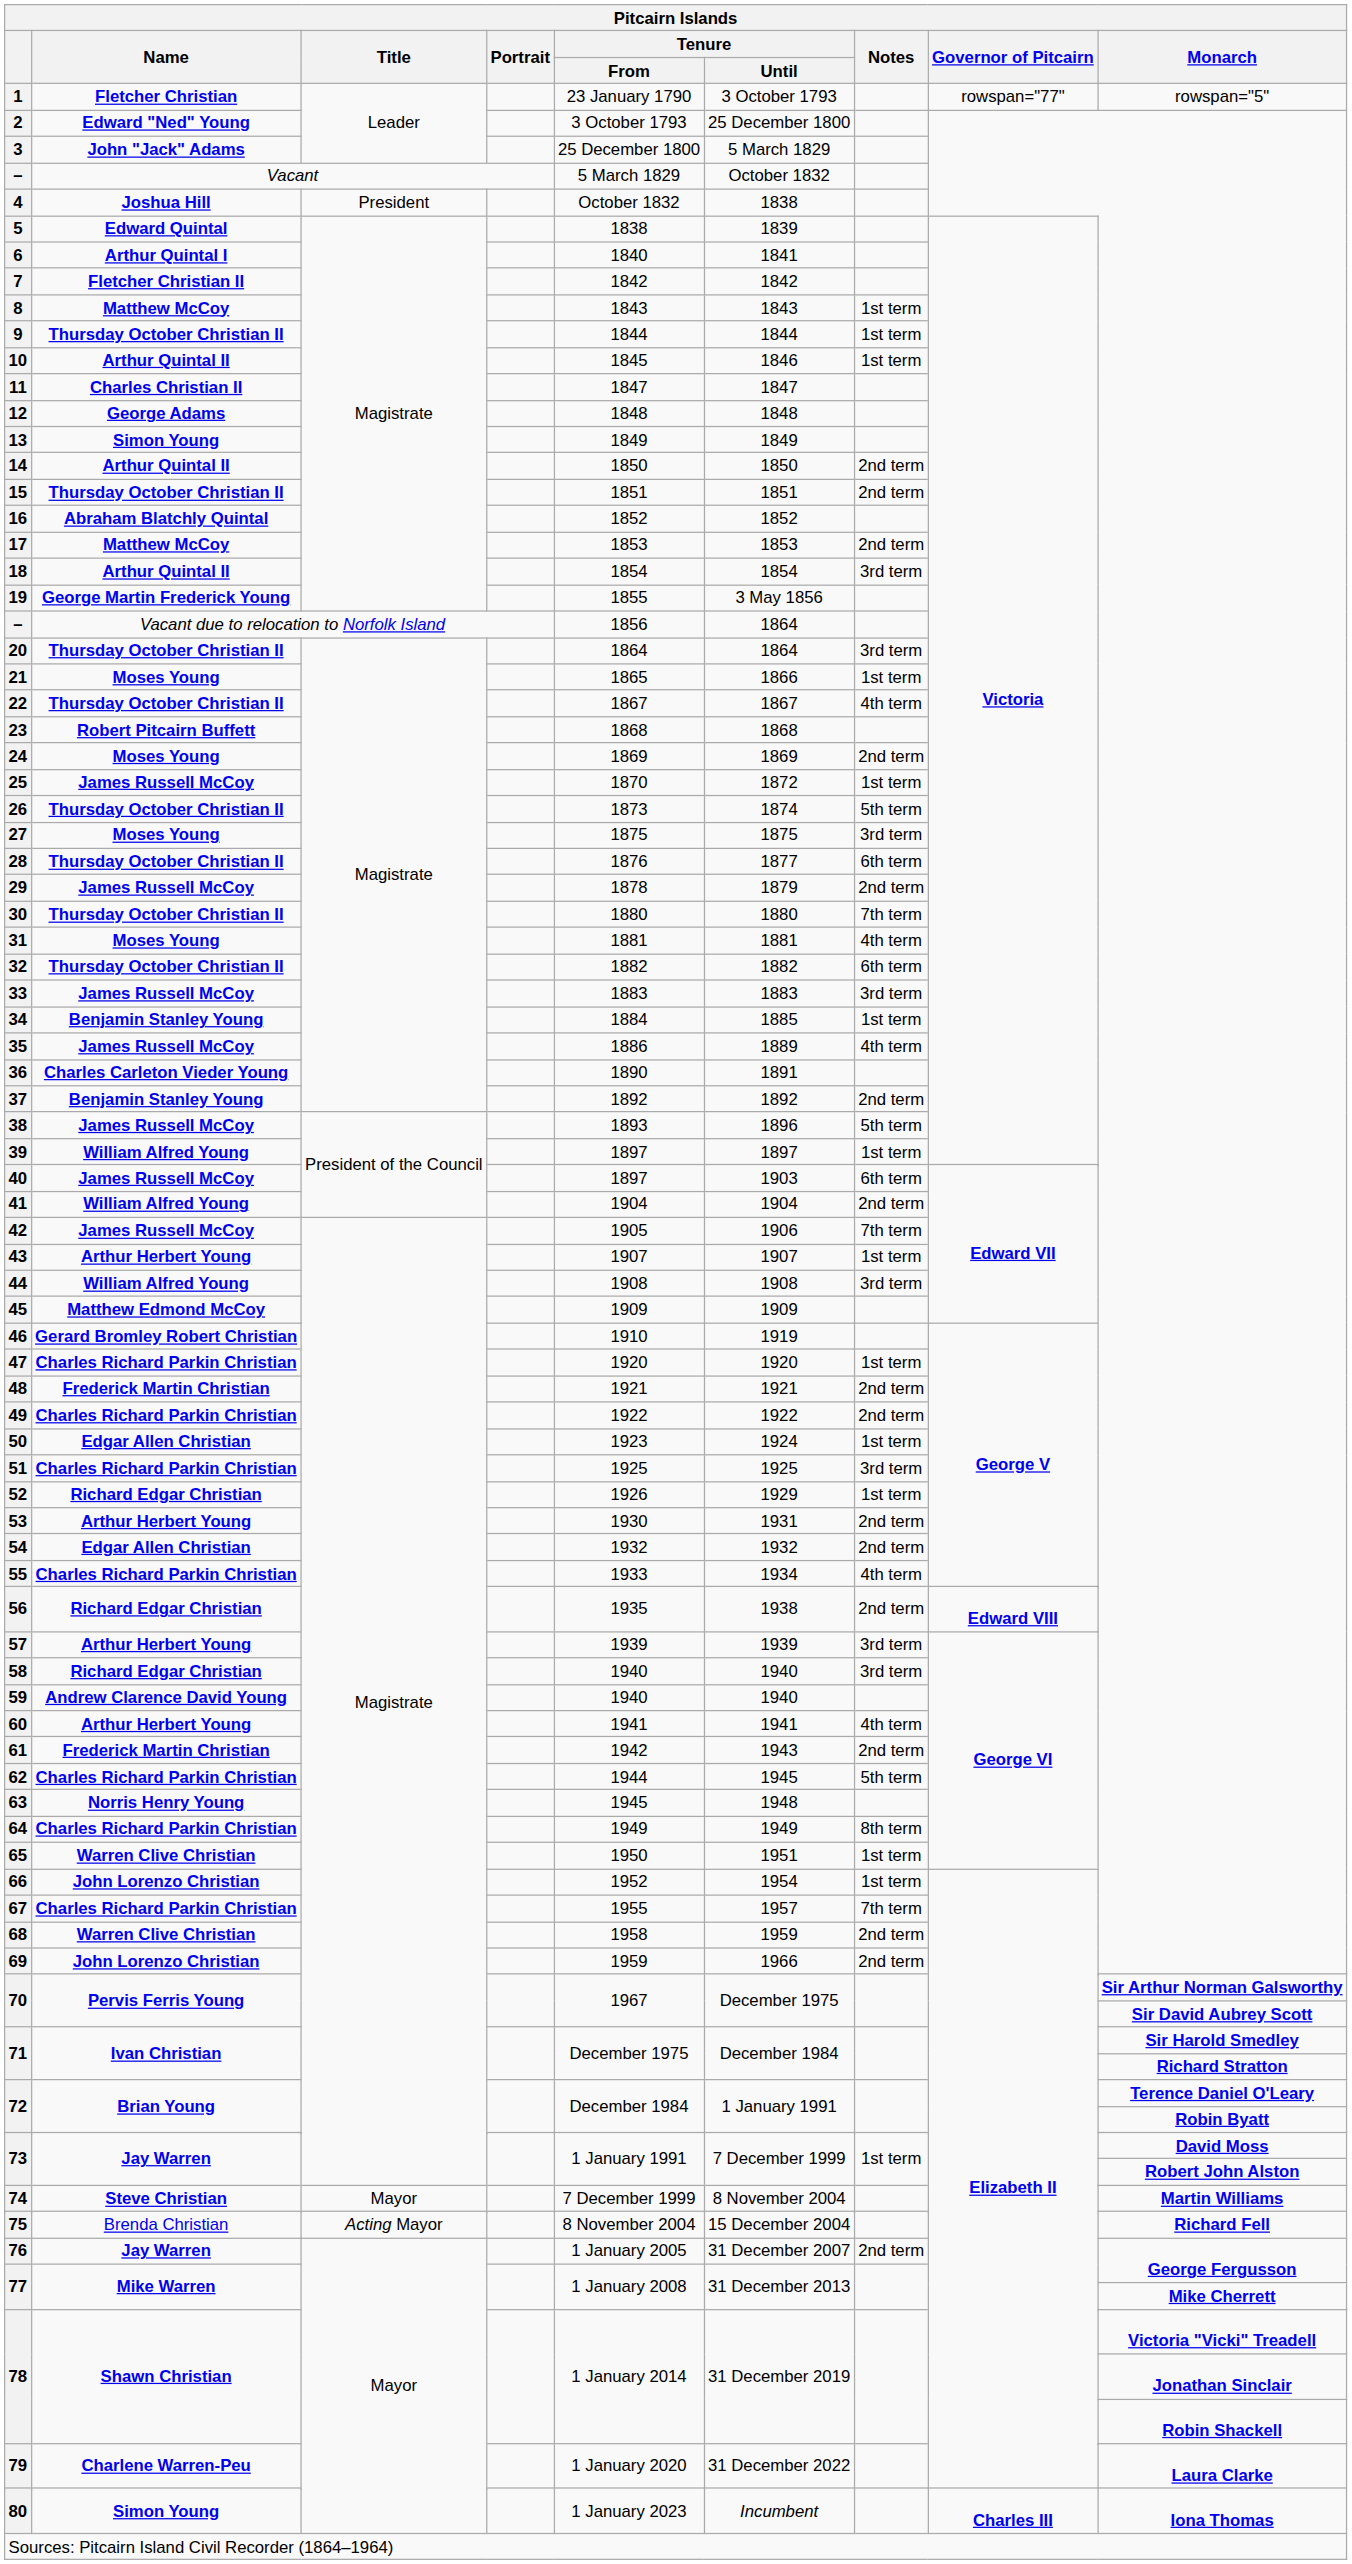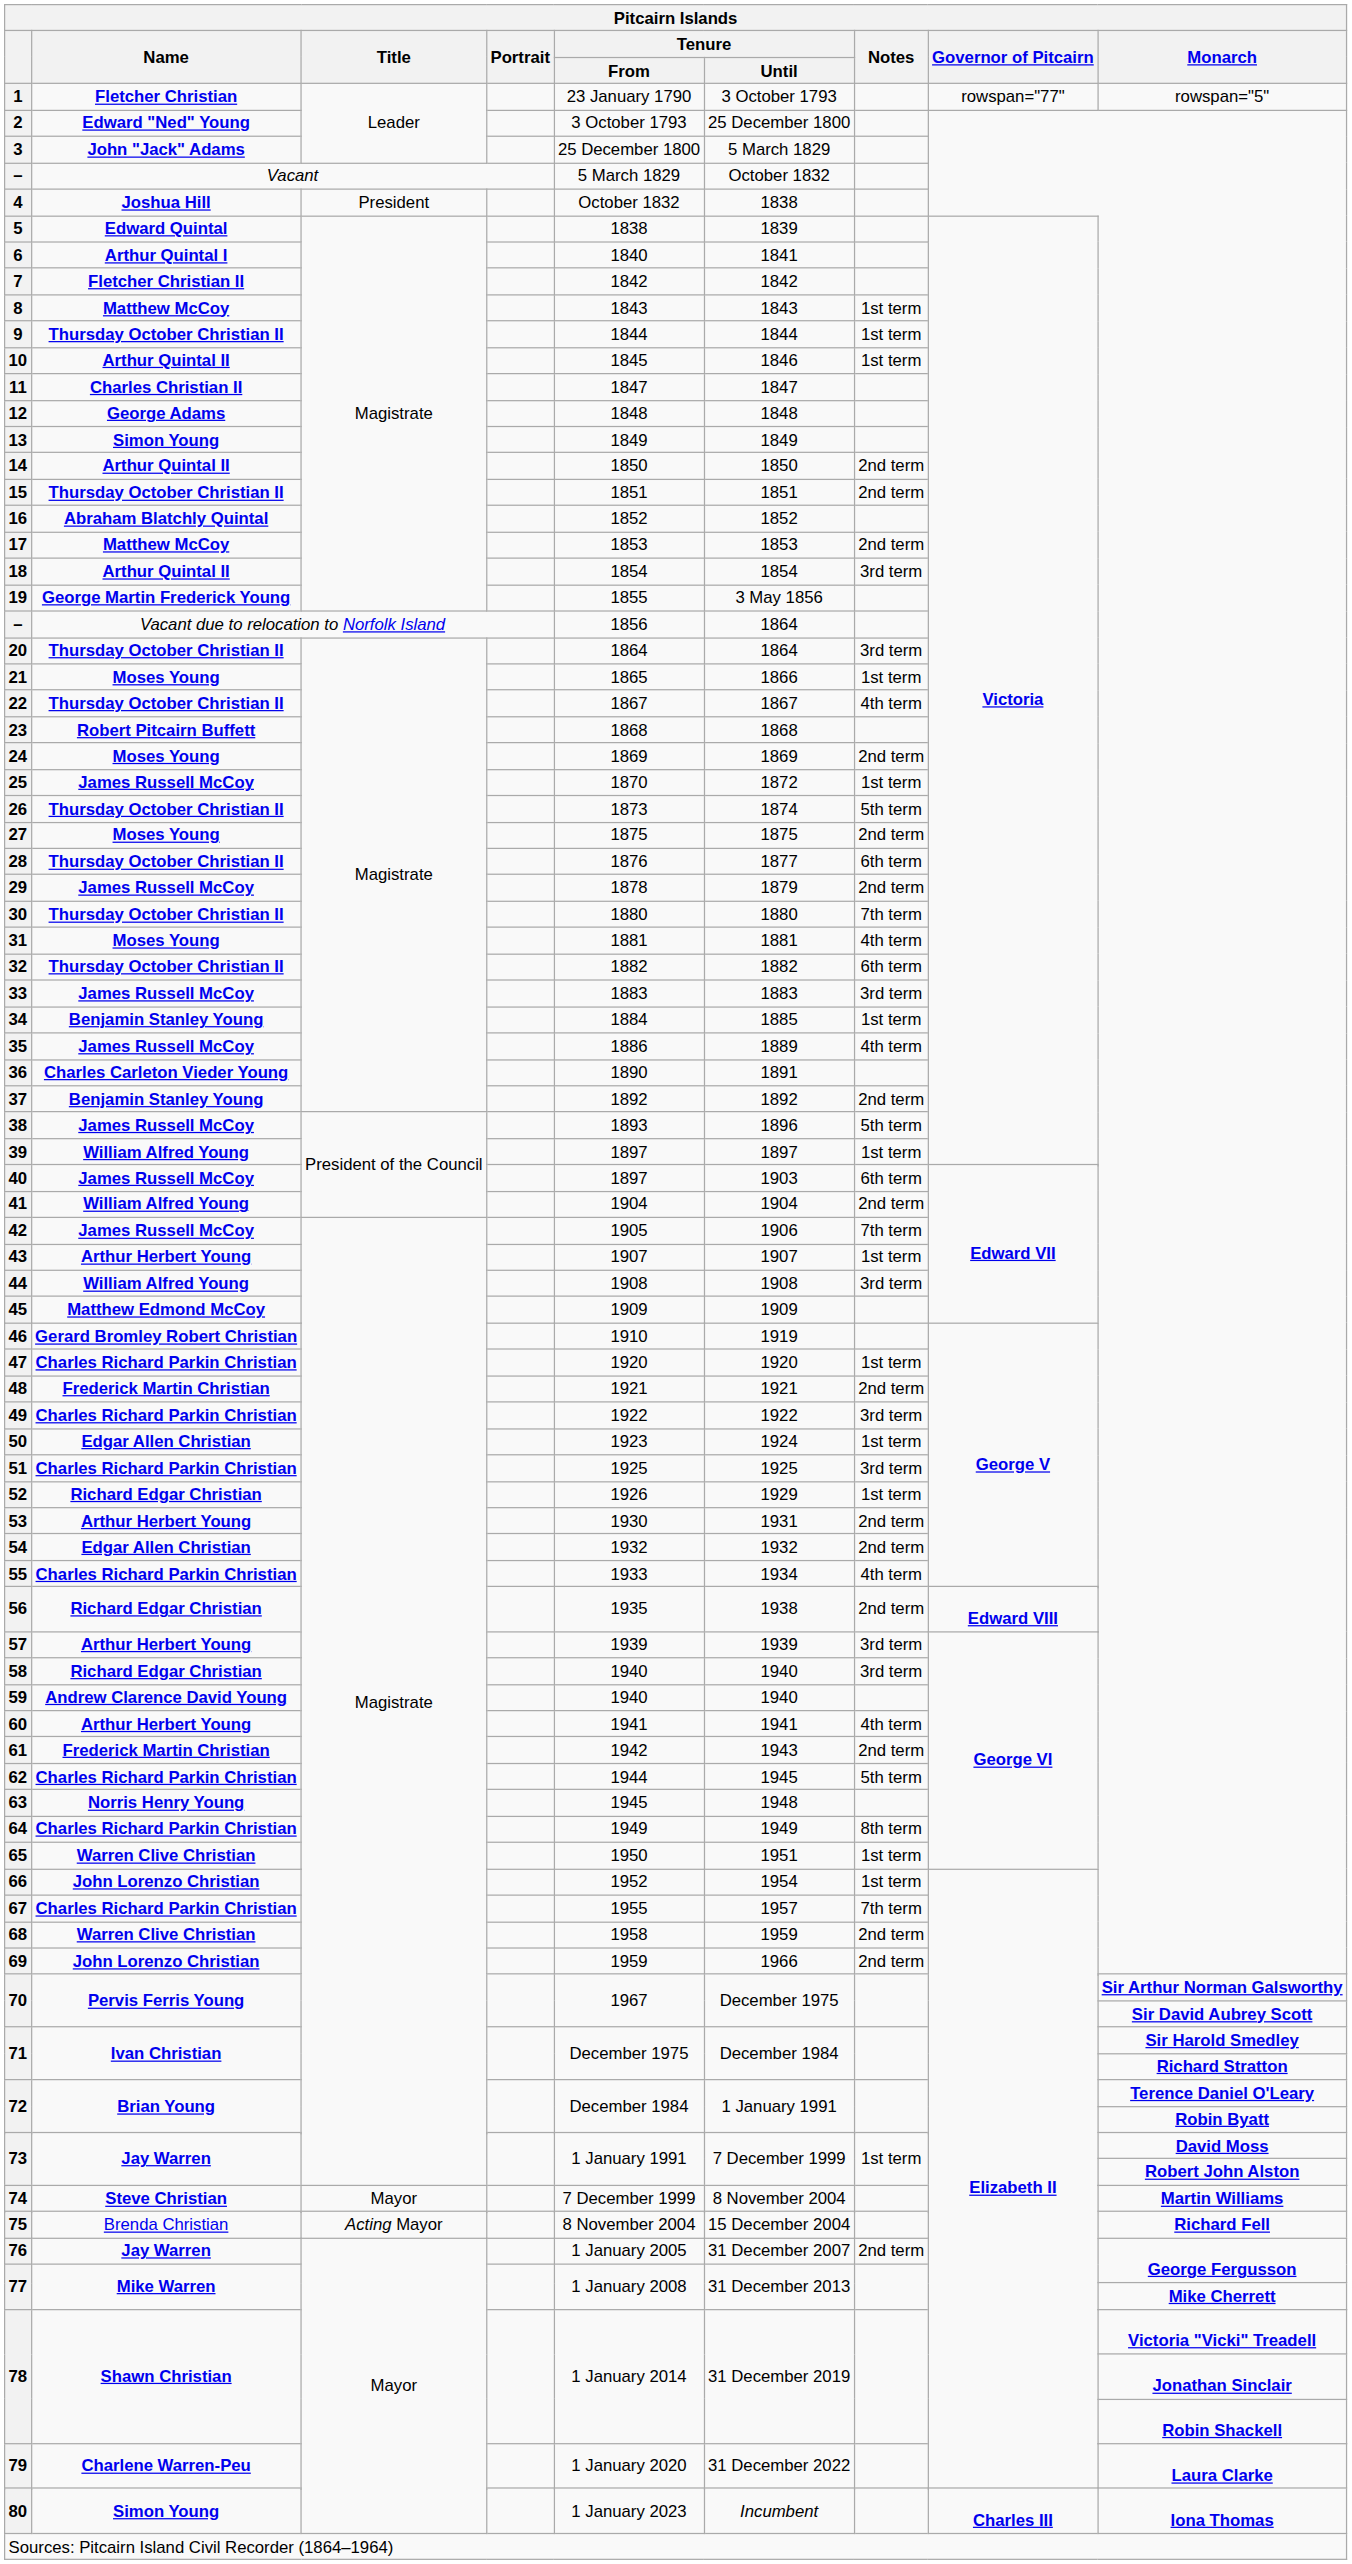27 | Notes: 3rd term -> 2nd term
49 | Notes: 2nd term -> 3rd term
